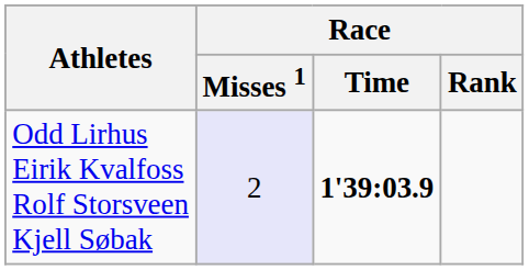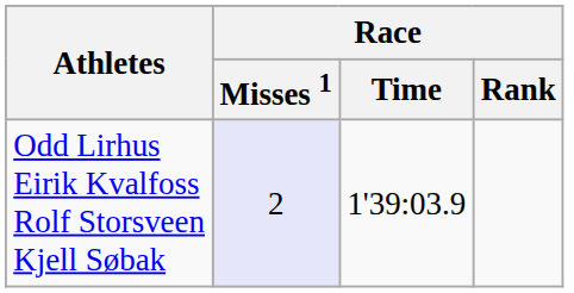Odd Lirhus Eirik Kvalfoss Rolf Storsveen Kjell Søbak | Race / Time: bold -> normal
